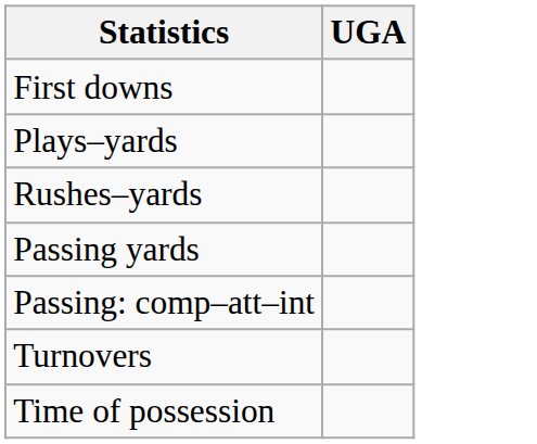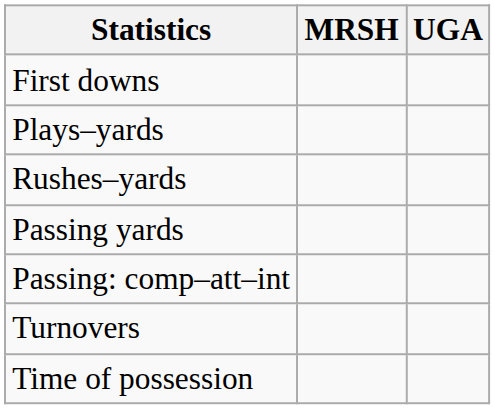+ column: MRSH
